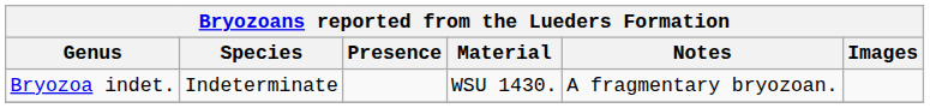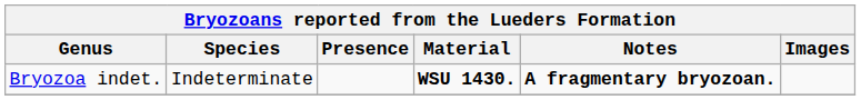Bryozoa indet. | Material: normal -> bold
Bryozoa indet. | Notes: normal -> bold
